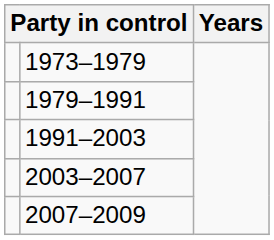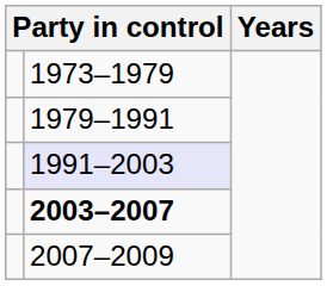1991–2003 | column 2: no background -> lavender background
2003–2007 | column 2: normal -> bold
